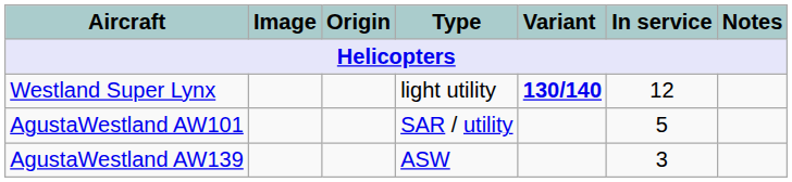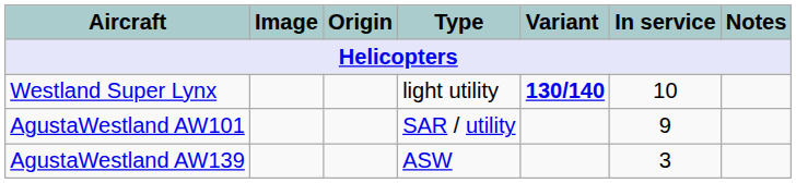Westland Super Lynx | In service: 12 -> 10
AgustaWestland AW101 | In service: 5 -> 9
